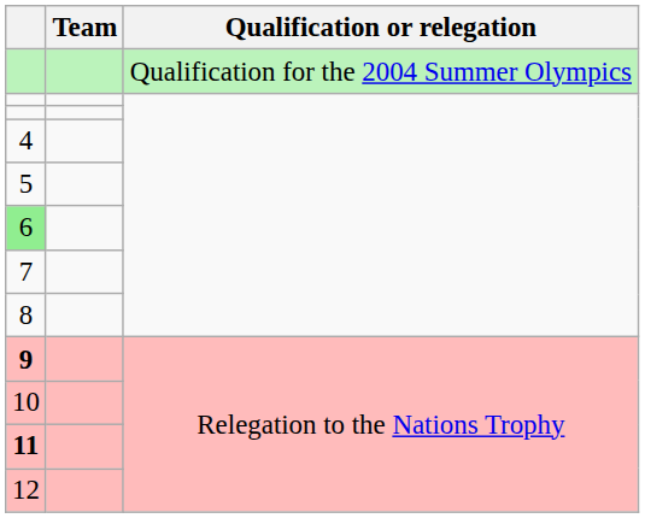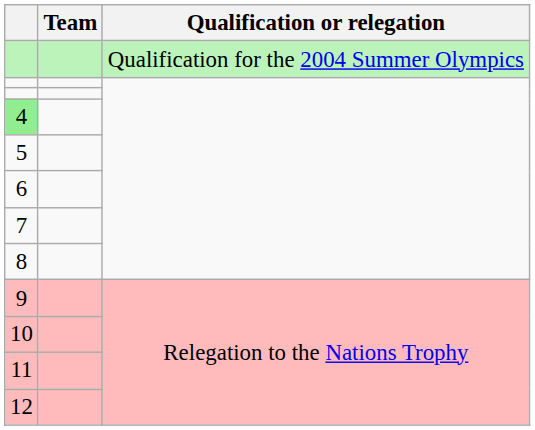4 | column 1: no background -> lightgreen background
6 | column 1: lightgreen background -> no background
9 | column 1: bold -> normal
11 | column 1: bold -> normal
